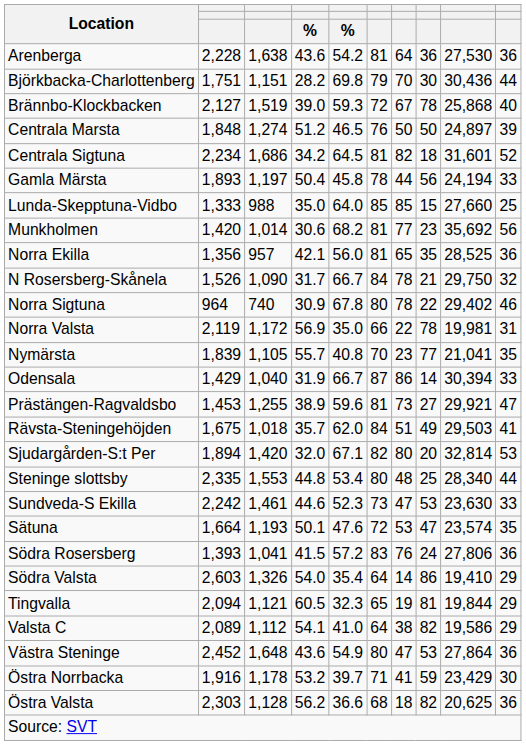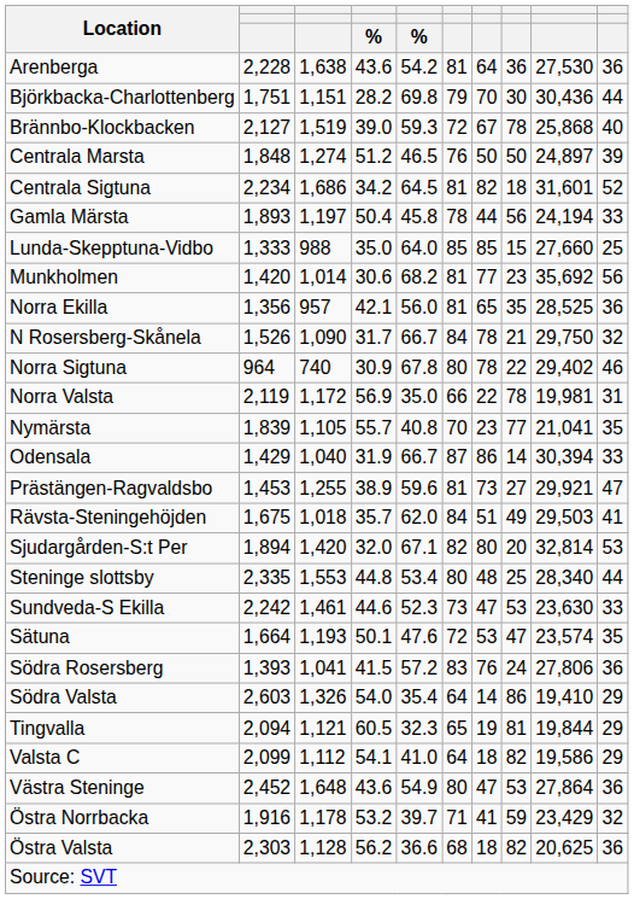Valsta C | column 2: 2,089 -> 2,099
Valsta C | column 7: 38 -> 18
Östra Norrbacka | column 10: 30 -> 32
